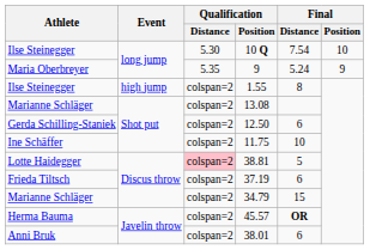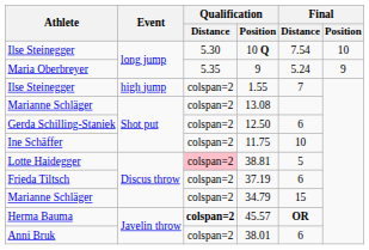1.55 | Final / Distance: 8 -> 7
45.57 | Qualification / Distance: normal -> bold
